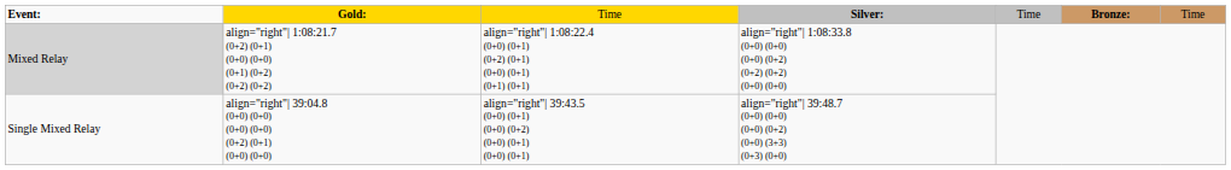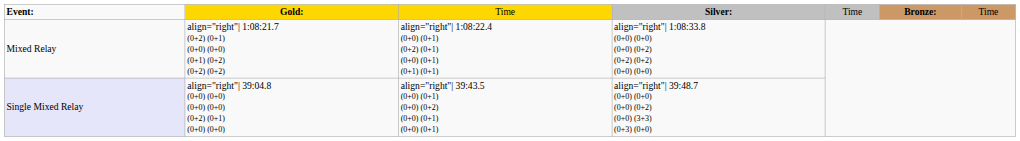Mixed Relay | column 1: lightgrey background -> no background
Single Mixed Relay | column 1: no background -> lavender background
